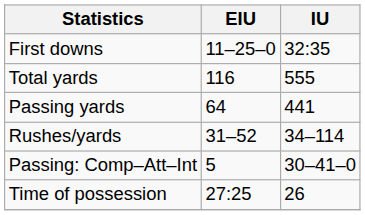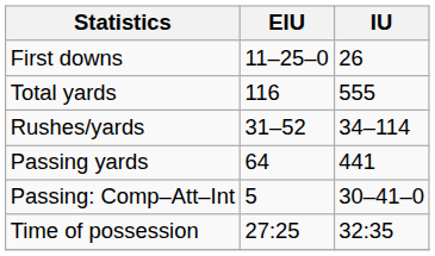First downs | IU: 32:35 -> 26
rows swapped: Rushes/yards <-> Passing yards
Time of possession | IU: 26 -> 32:35
